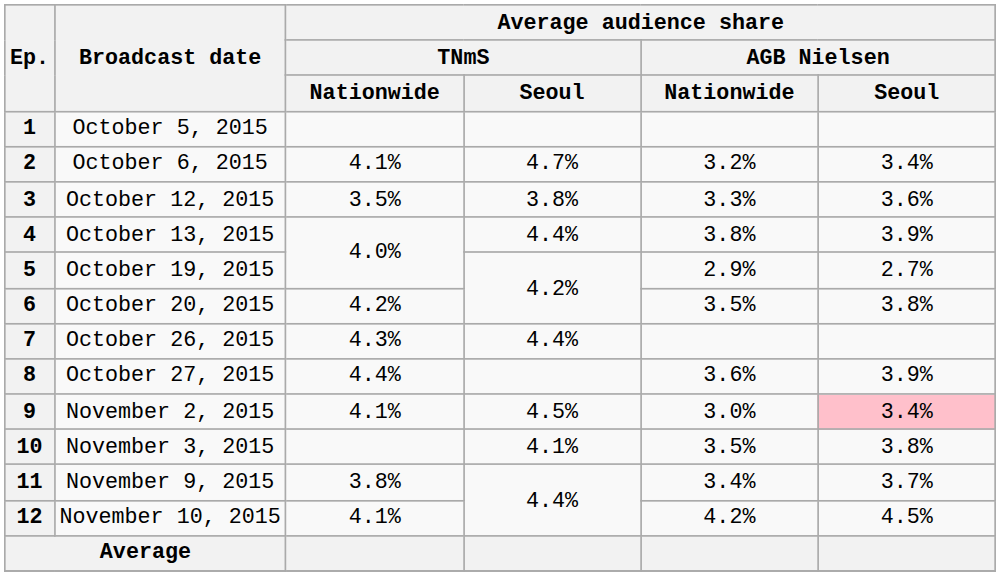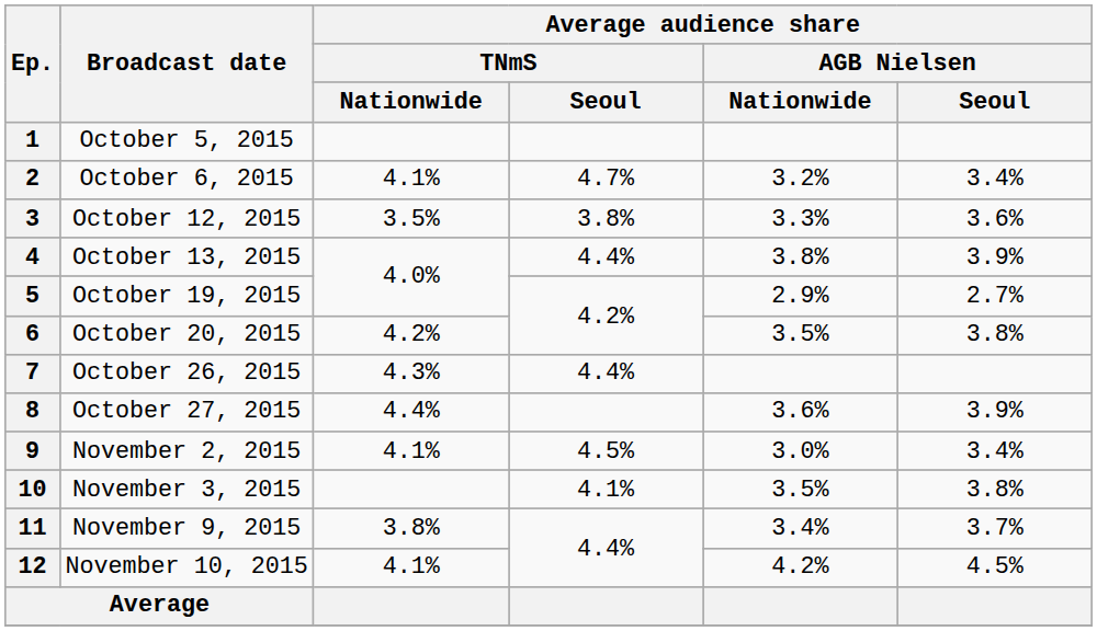9 | Average audience share / AGB Nielsen / Seoul: pink background -> no background
